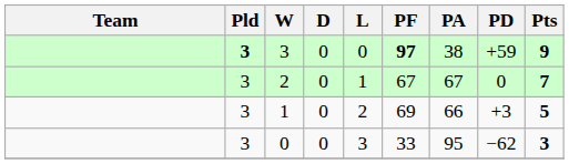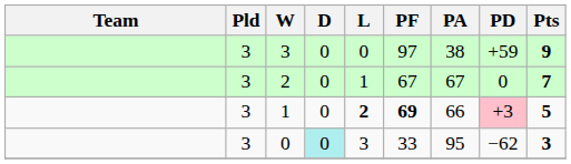row 2 | Pld: bold -> normal
row 2 | PF: bold -> normal
row 4 | L: normal -> bold
row 4 | PF: normal -> bold
row 4 | PD: no background -> pink background
row 5 | D: no background -> paleturquoise background
